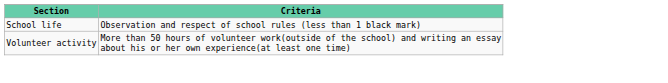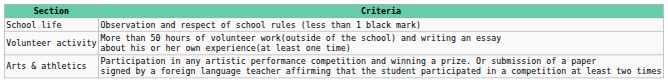+ row: Arts & athletics | Participation in any artistic performance competition and winning a prize. Or submission of a paper signed by a foreign language teacher affirming that the student participated in a competition at least two times
